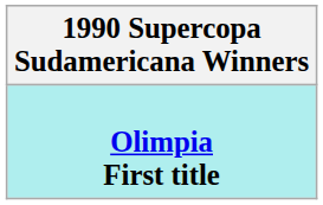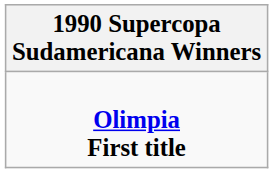row 2 | column 1: paleturquoise background -> no background
